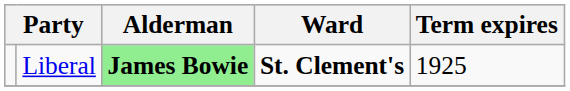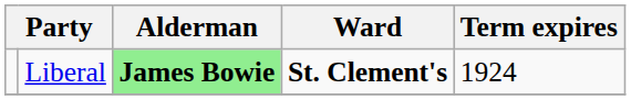Liberal | Term expires: 1925 -> 1924
